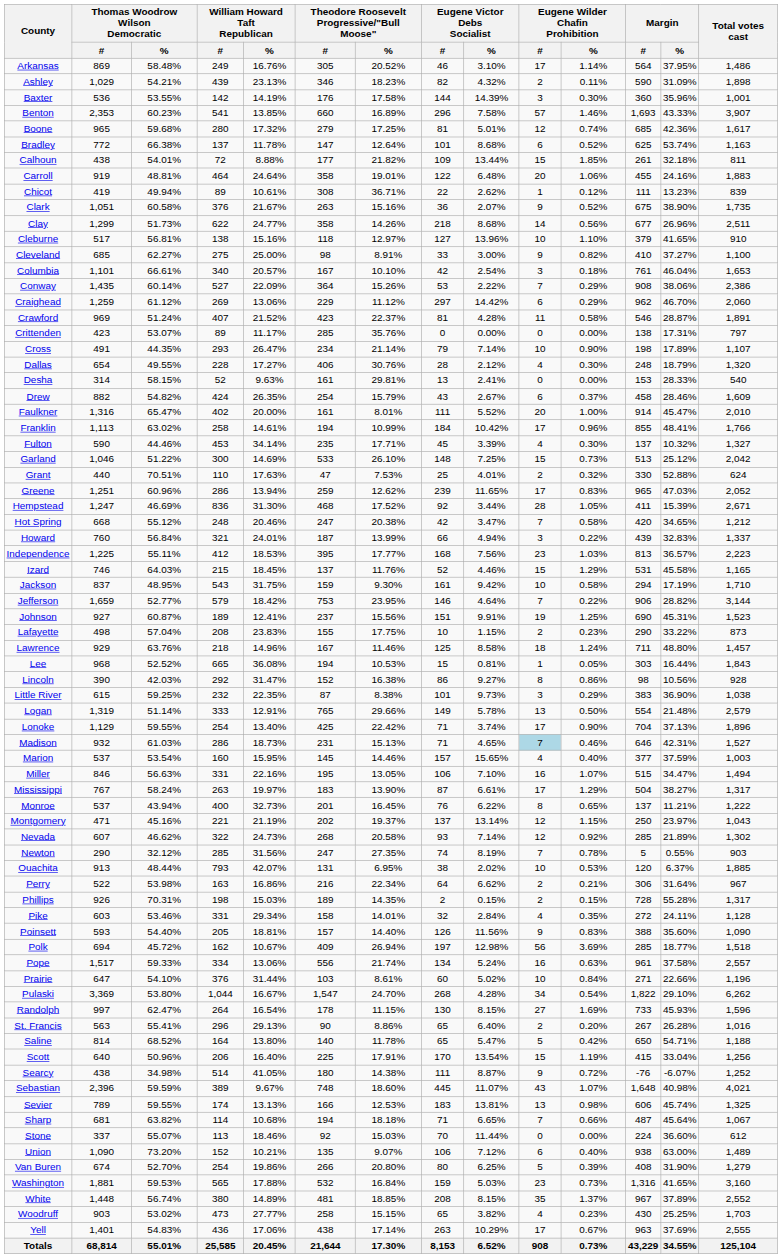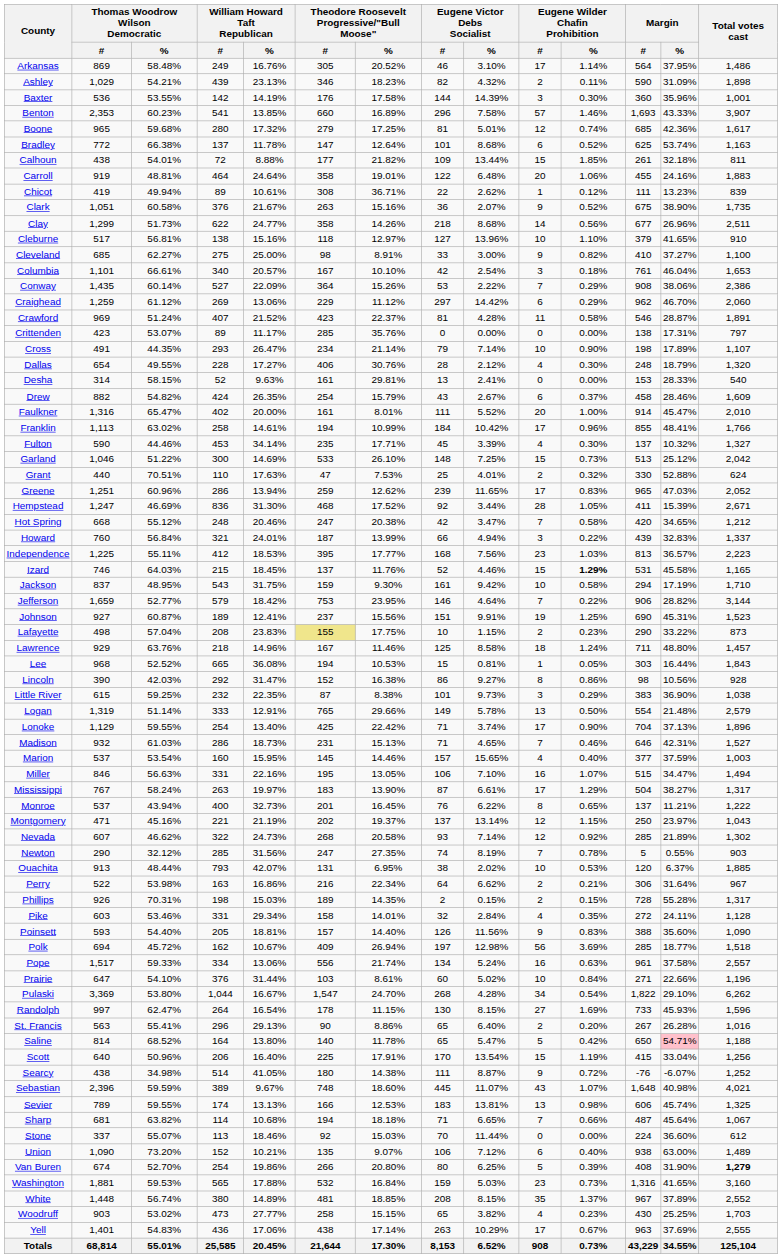Izard | Eugene Wilder Chafin Prohibition / %: normal -> bold
Lafayette | Theodore Roosevelt Progressive/"Bull Moose" / #: no background -> khaki background
Madison | Eugene Wilder Chafin Prohibition / #: lightblue background -> no background
Saline | Margin / %: no background -> pink background
Van Buren | Total votes cast: normal -> bold
